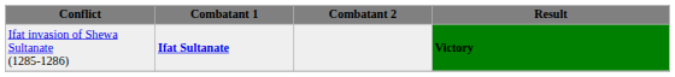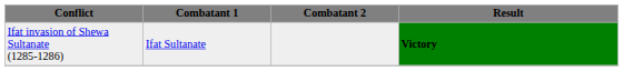Ifat invasion of Shewa Sultanate (1285-1286) | Combatant 1: bold -> normal
